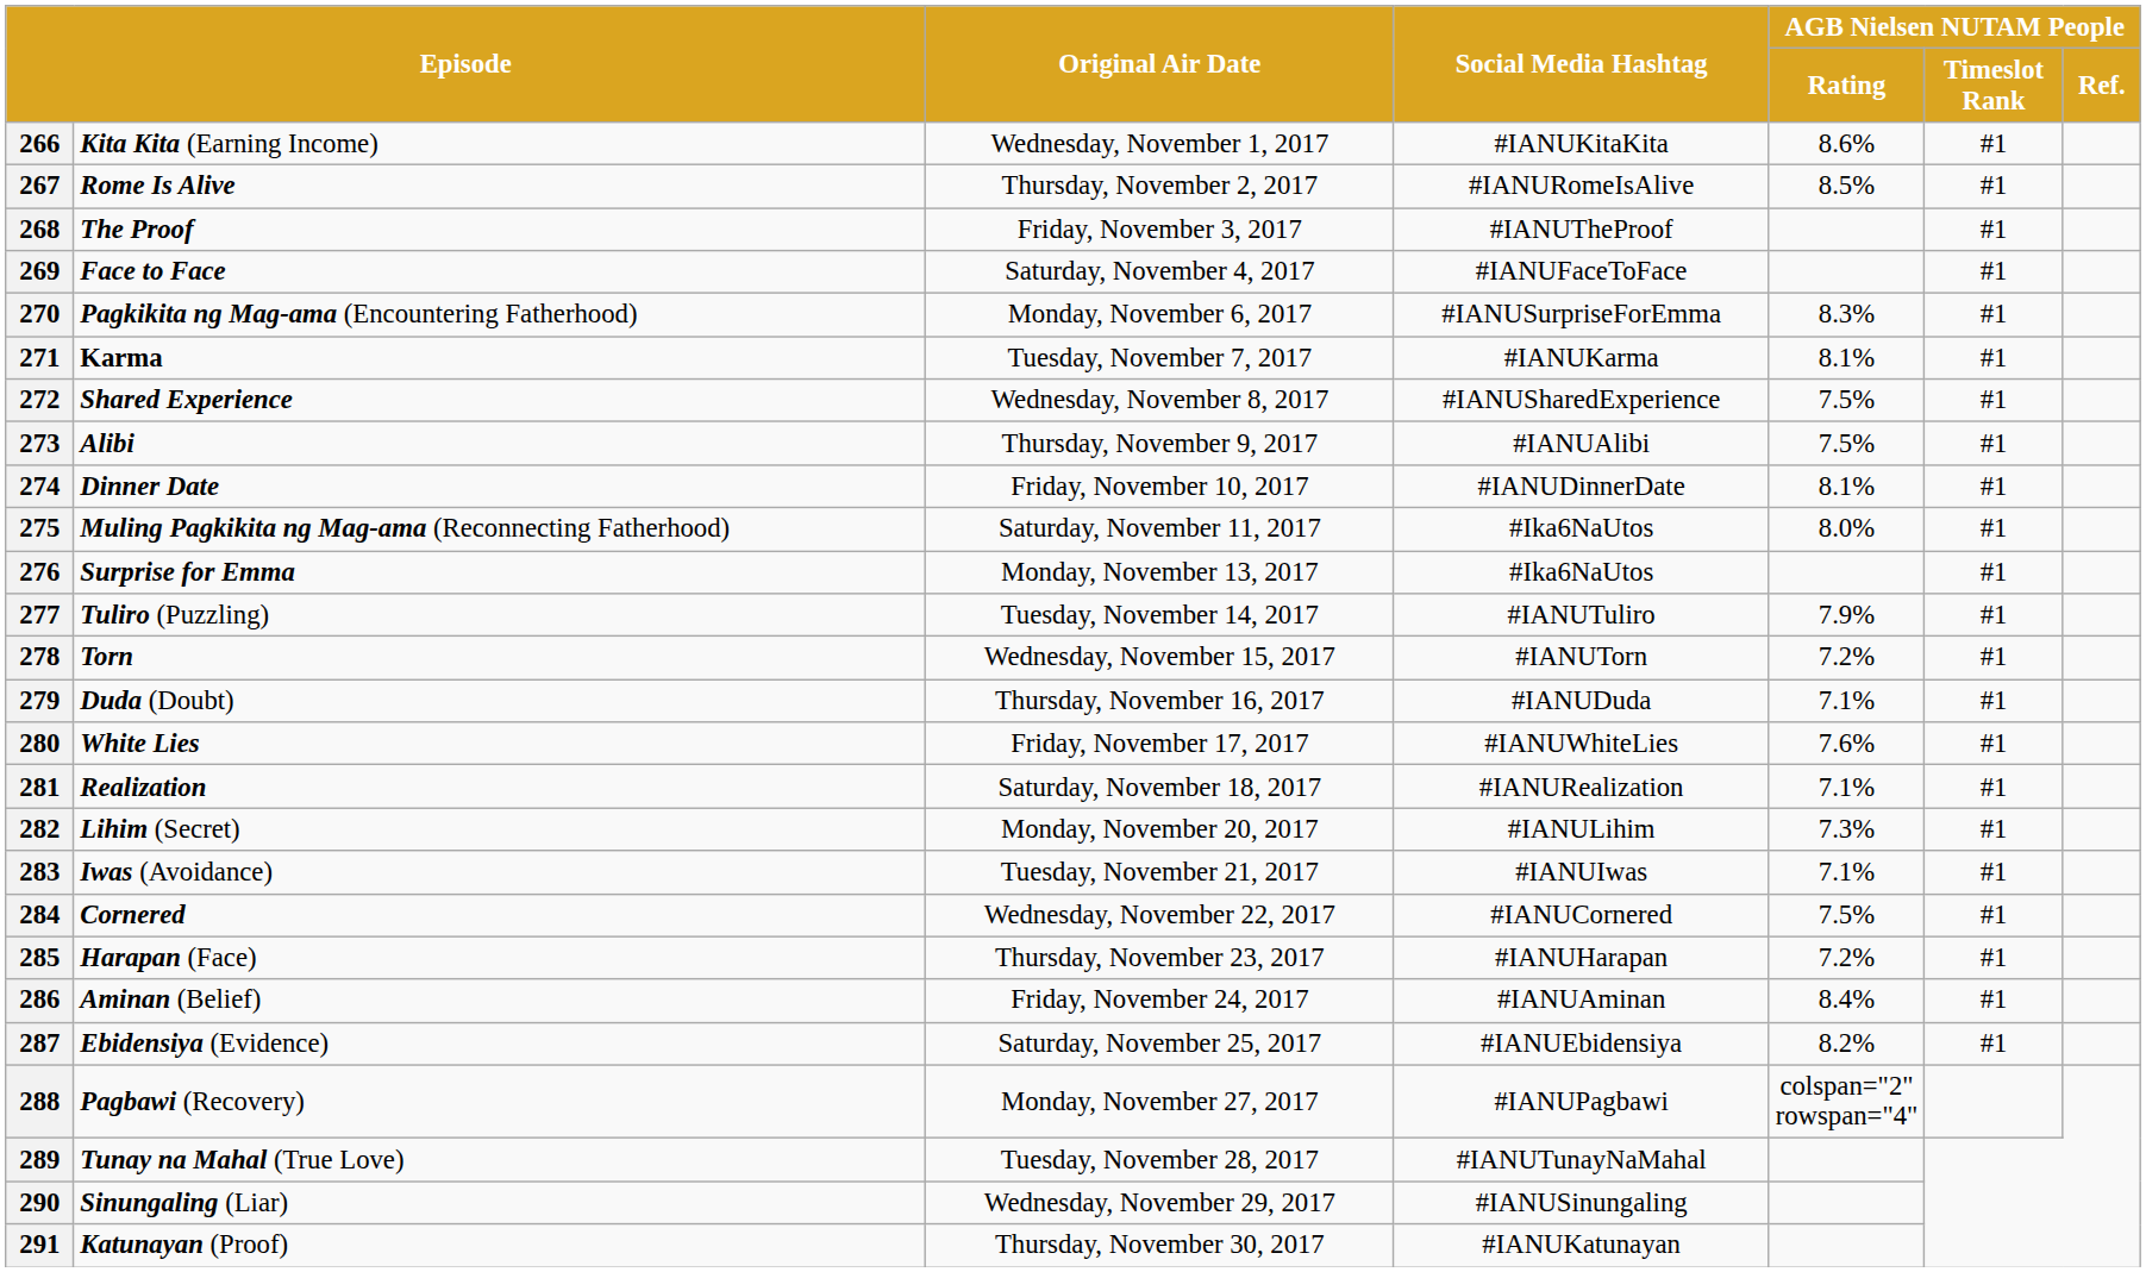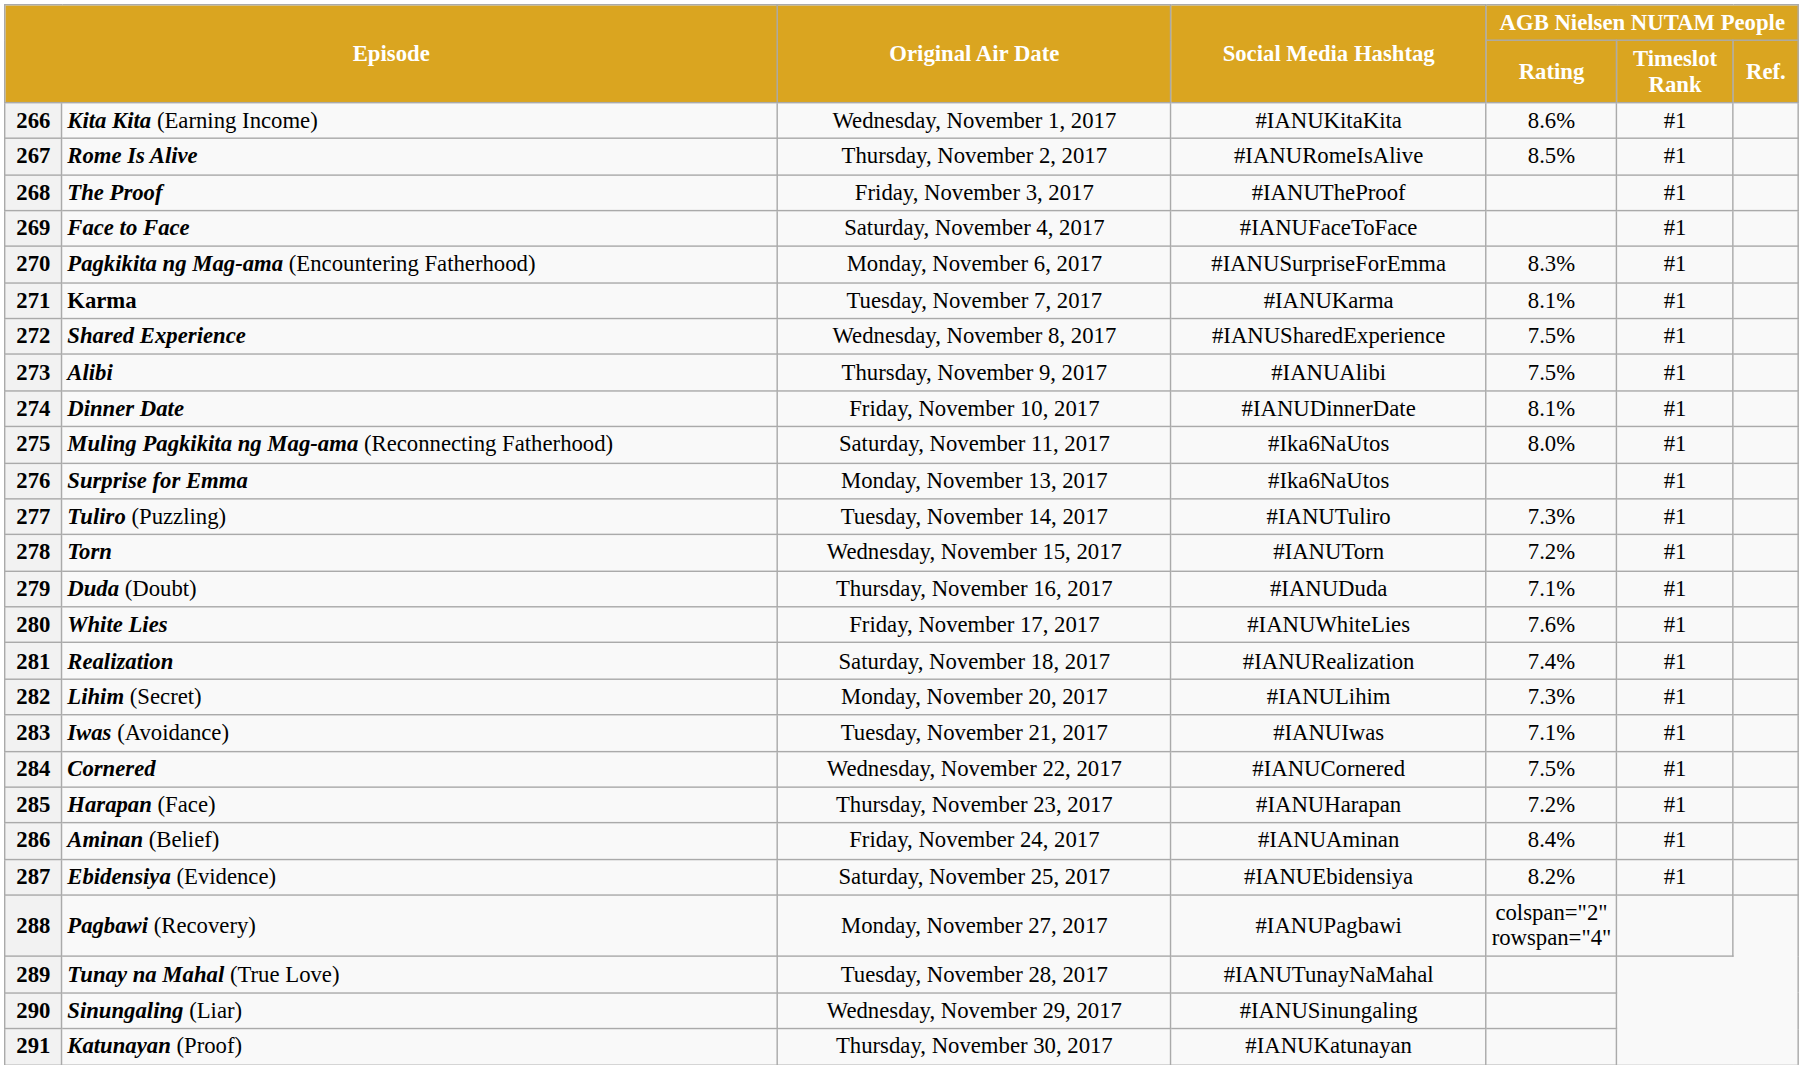277 | AGB Nielsen NUTAM People / Rating: 7.9% -> 7.3%
281 | AGB Nielsen NUTAM People / Rating: 7.1% -> 7.4%
